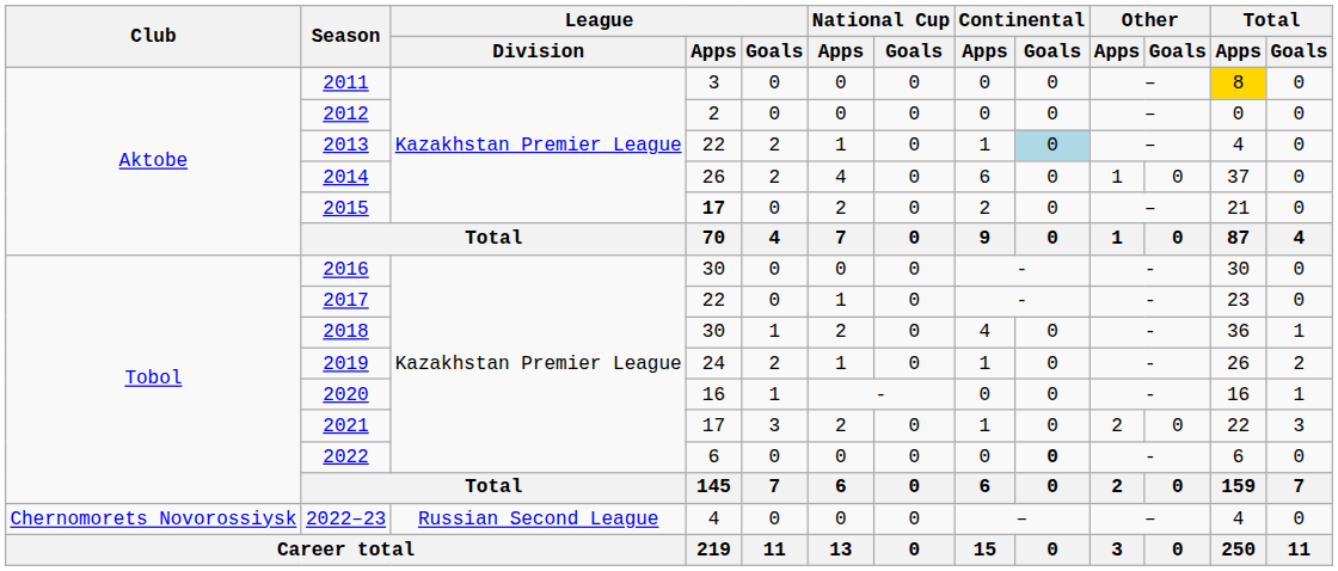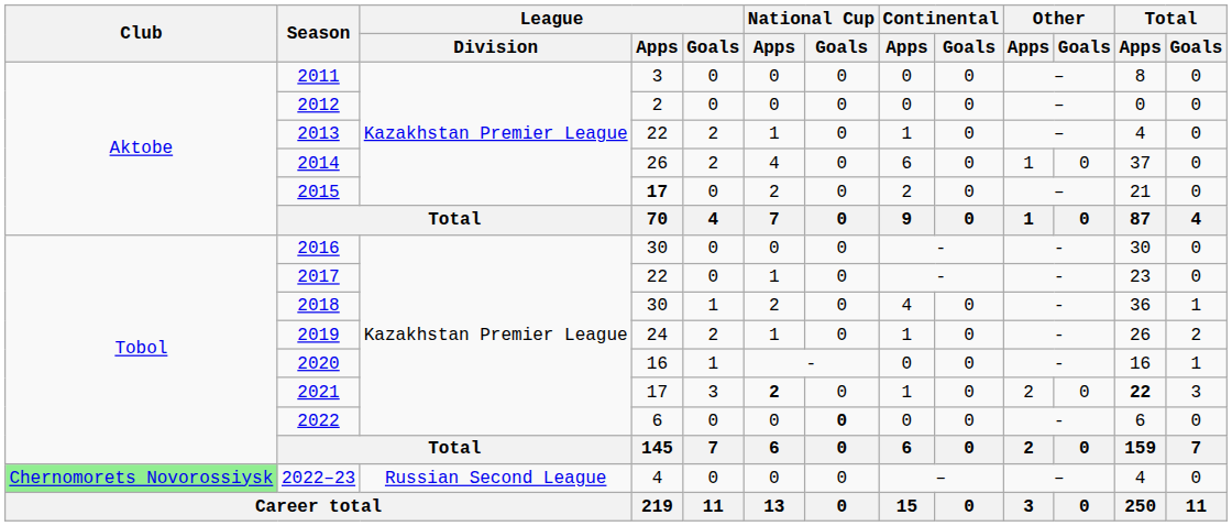2011 | Total / Apps: gold background -> no background
2013 | Continental / Goals: lightblue background -> no background
2021 | National Cup / Apps: normal -> bold
2021 | Total / Apps: normal -> bold
2022 | National Cup / Goals: normal -> bold
2022 | Continental / Goals: bold -> normal
2022–23 | Club: no background -> lightgreen background
